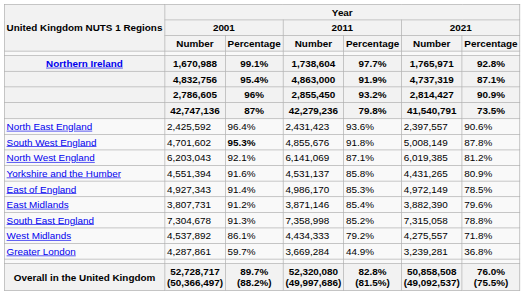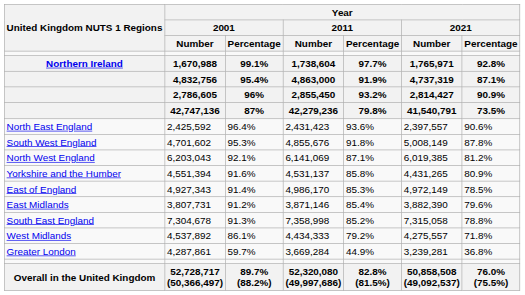South West England | Year / 2001 / Percentage: bold -> normal
